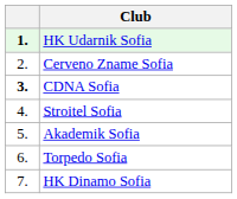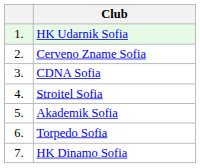HK Udarnik Sofia | column 1: bold -> normal
CDNA Sofia | column 1: bold -> normal
